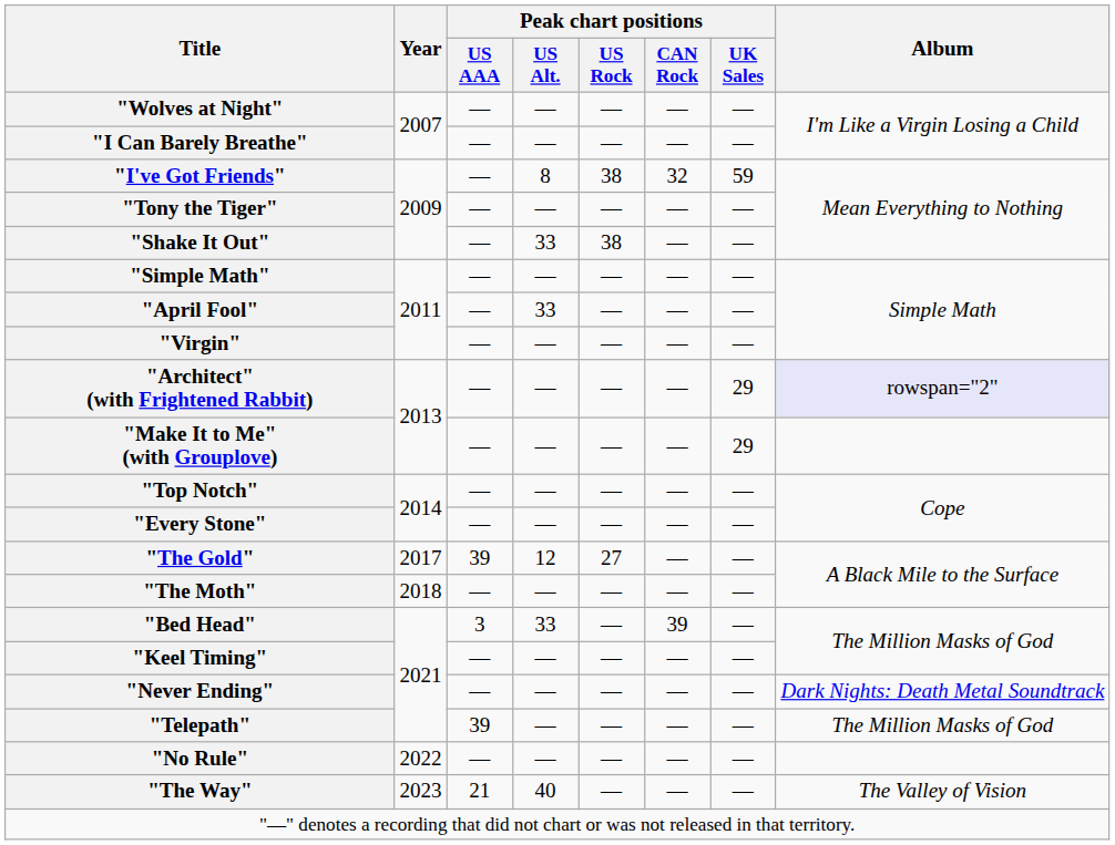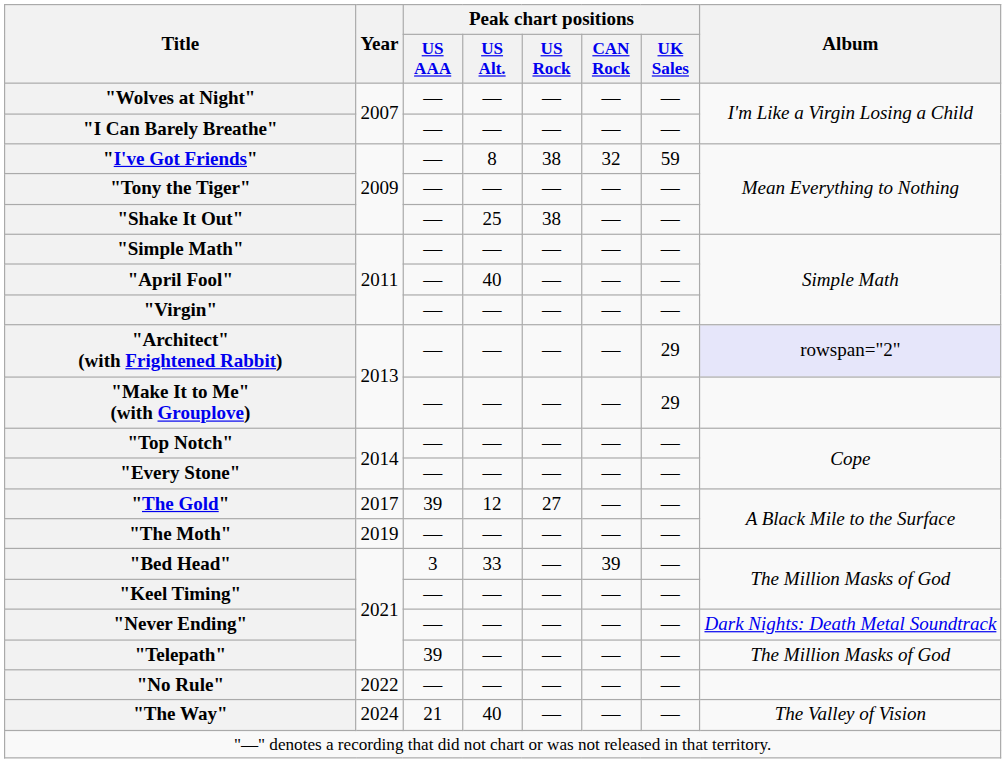"Shake It Out" | Peak chart positions / US Alt.: 33 -> 25
"April Fool" | Peak chart positions / US Alt.: 33 -> 40
"The Moth" | Year: 2018 -> 2019
"The Way" | Year: 2023 -> 2024
